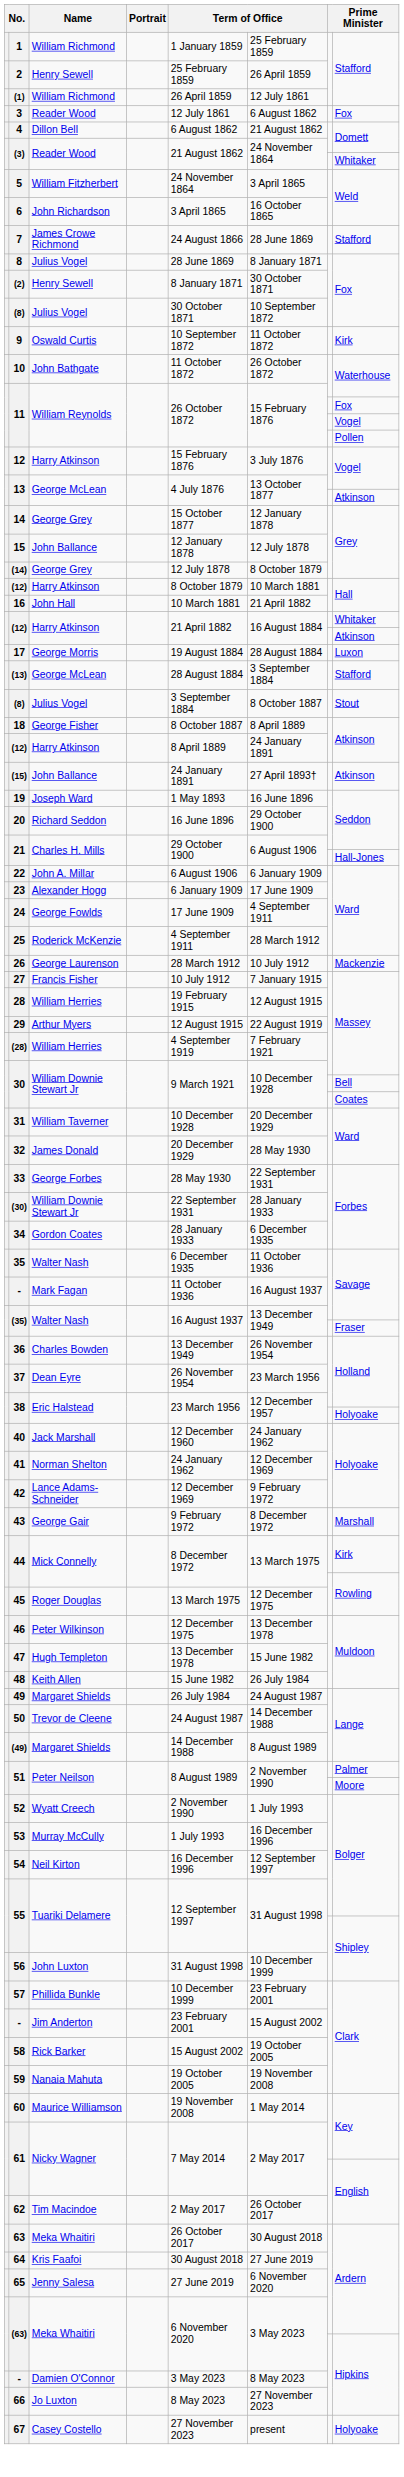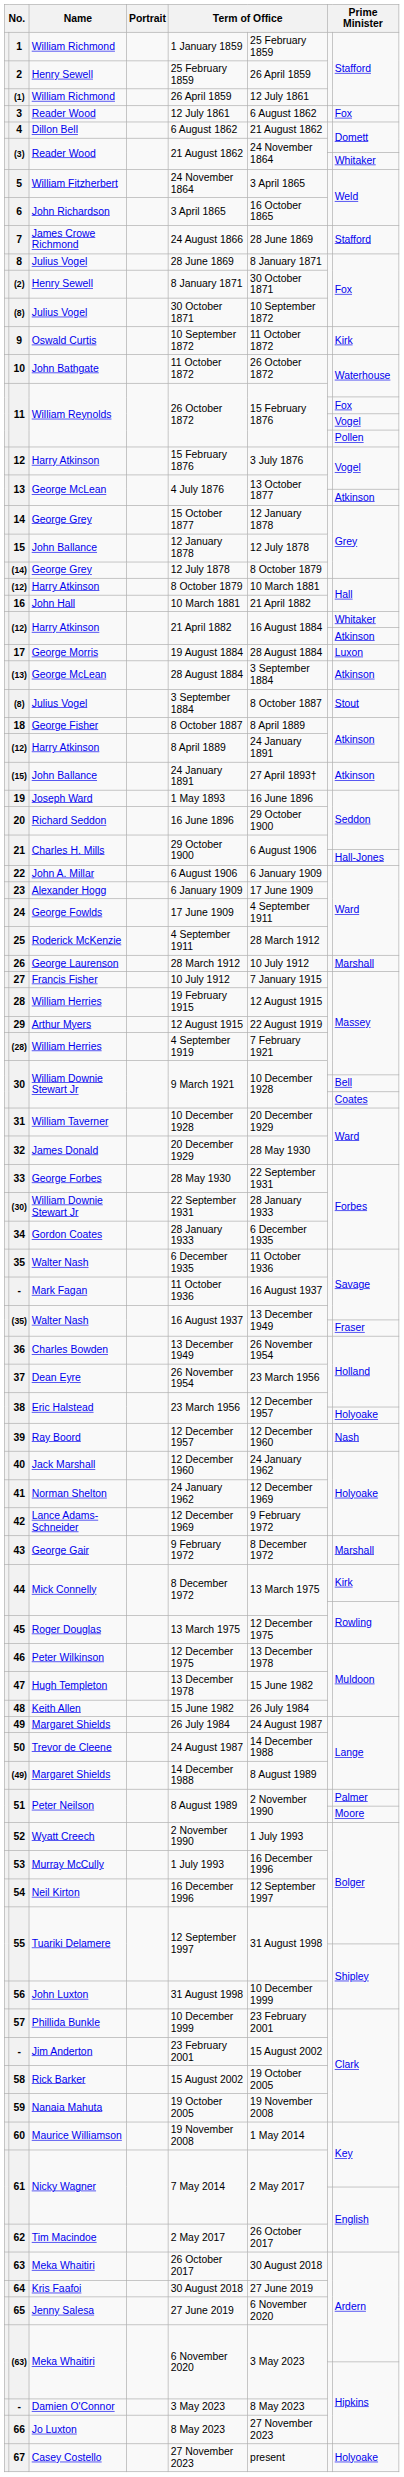(13) | column 8: Stafford -> Atkinson
26 | column 8: Mackenzie -> Marshall
+ row: 39 | Ray Boord | 12 December 1957 | 12 December 1960 | Nash
